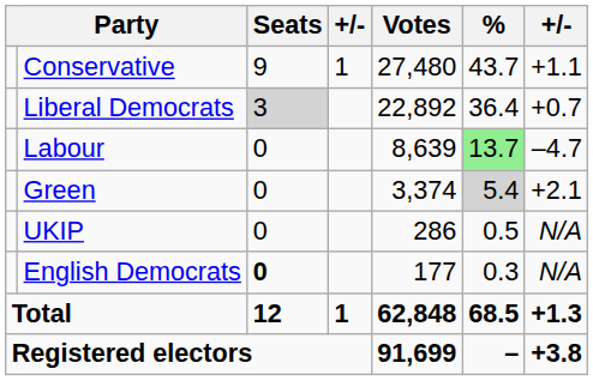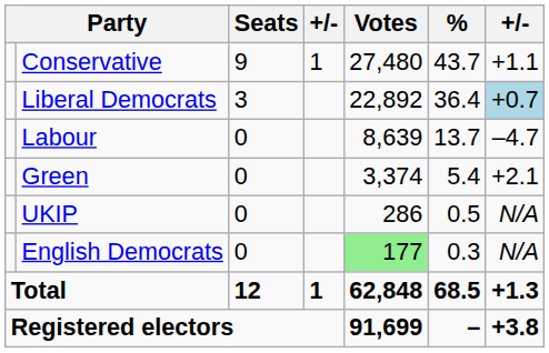Liberal Democrats | Seats: lightgrey background -> no background
Liberal Democrats | column 7: no background -> lightblue background
Labour | %: lightgreen background -> no background
Green | %: lightgrey background -> no background
English Democrats | Seats: bold -> normal
English Democrats | Votes: no background -> lightgreen background
